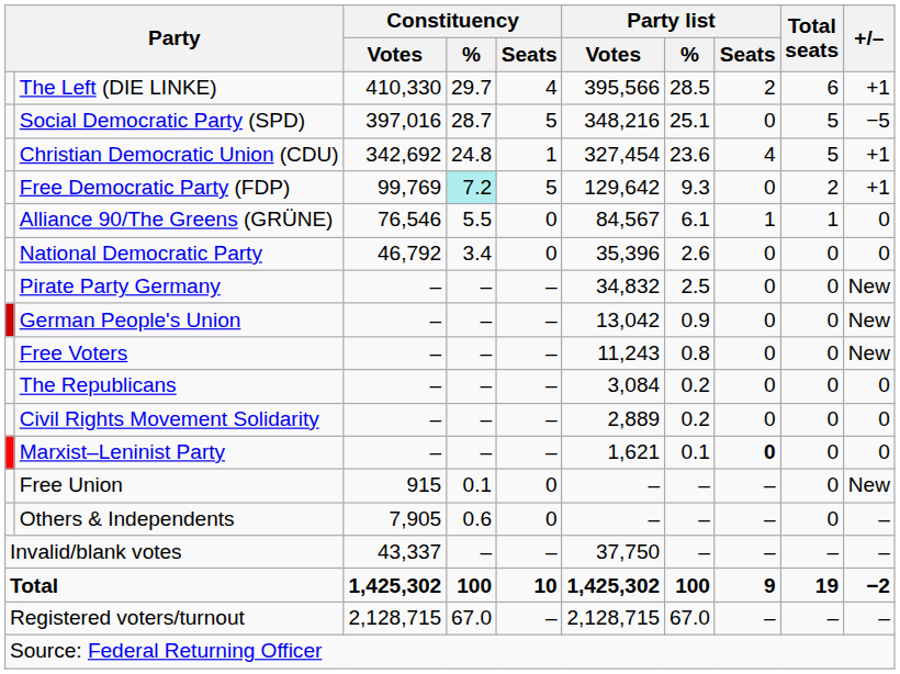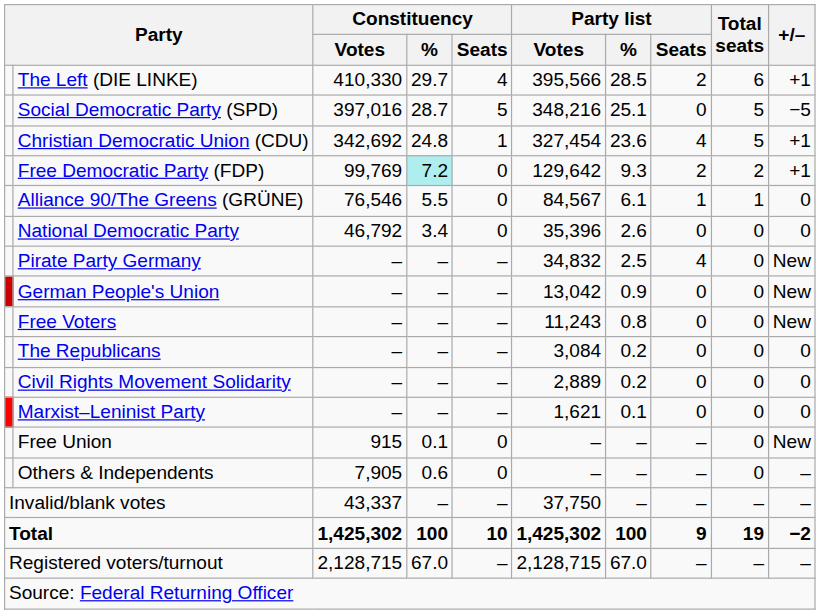Free Democratic Party (FDP) | Constituency / Seats: 5 -> 0
Free Democratic Party (FDP) | Party list / Seats: 0 -> 2
Pirate Party Germany | Party list / Seats: 0 -> 4
Marxist–Leninist Party | Party list / Seats: bold -> normal
